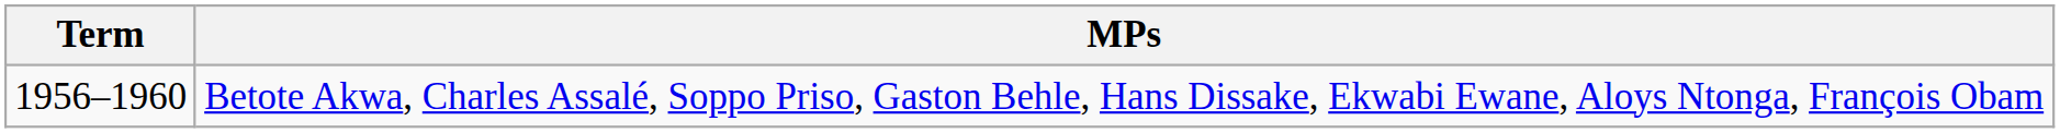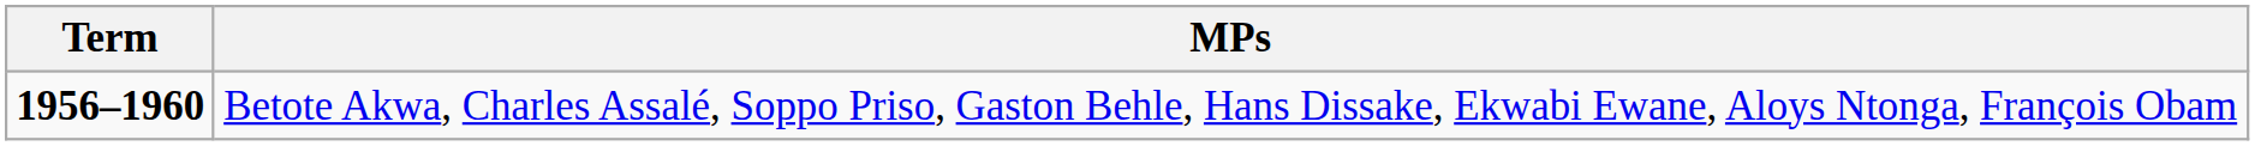row 2 | Term: normal -> bold
